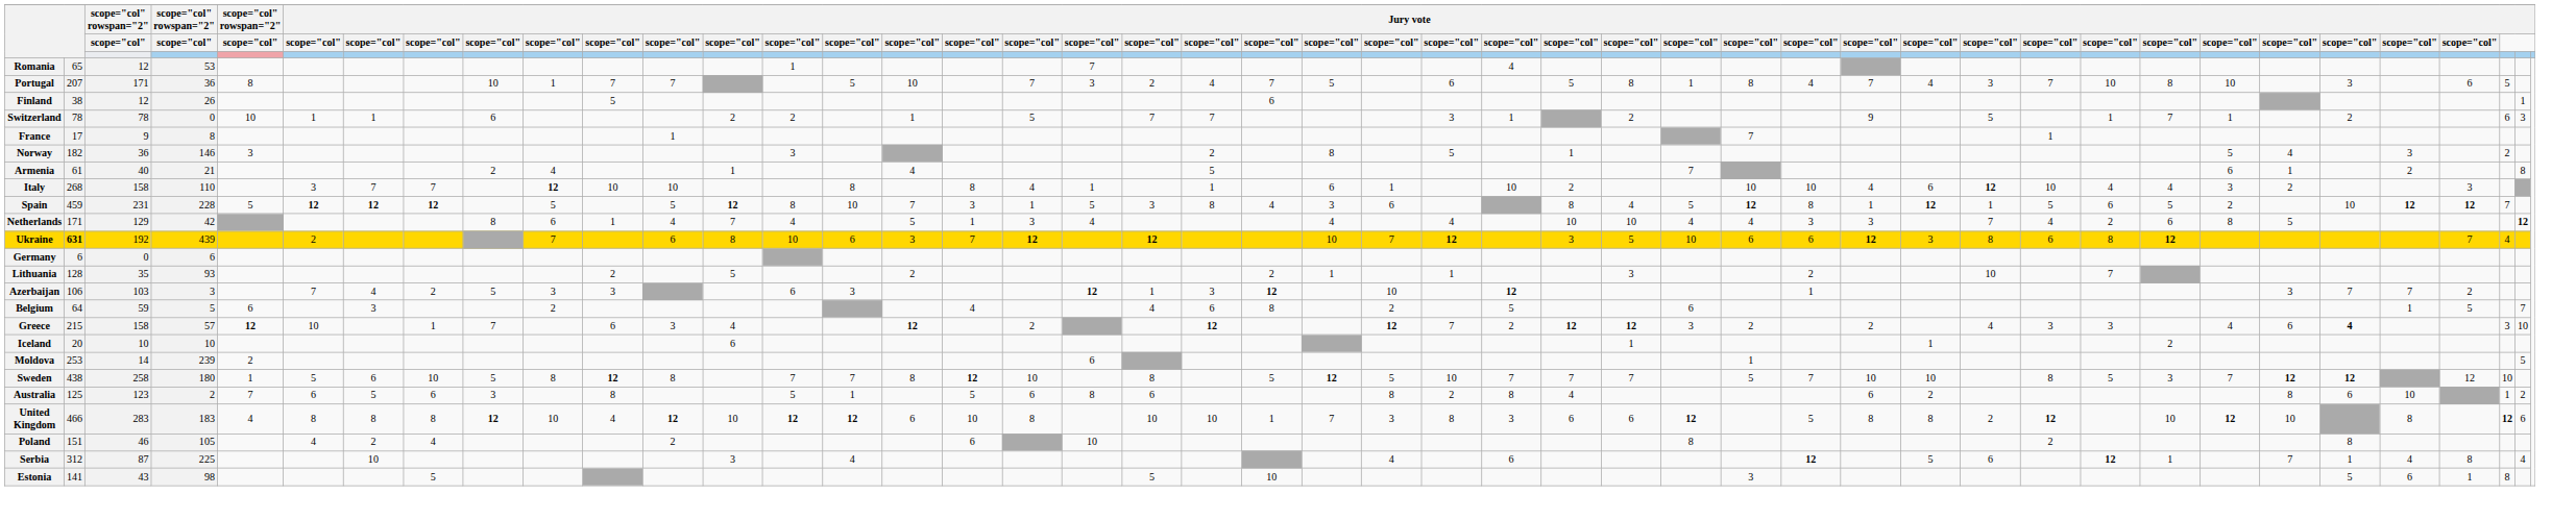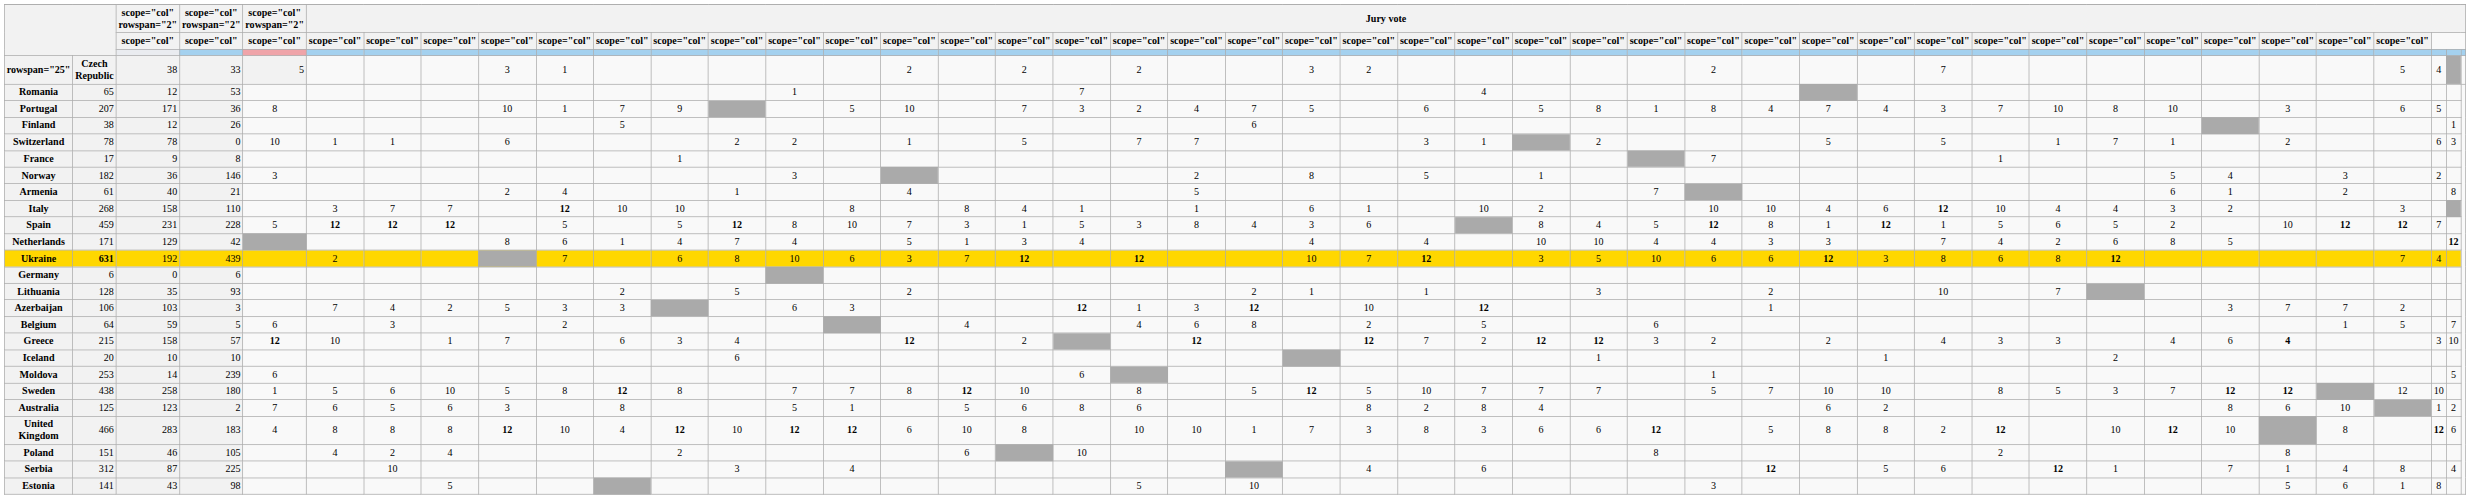+ row: rowspan="25" | Czech Republic | 38 | 33 | 5 | 3 | 1 | 2 | 2 | 2 | 3 | 2 | 2 | 7 | 5 | 4
Portugal | column 12: 7 -> 9
Switzerland | column 32: 9 -> 5
Moldova | column 5: 2 -> 6
